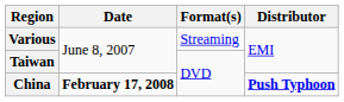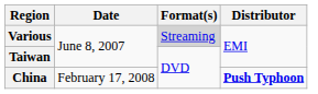Various | Format(s): no background -> lightgrey background
China | Date: bold -> normal
